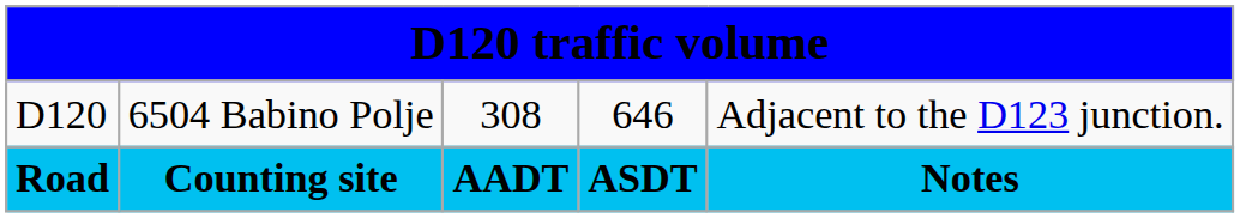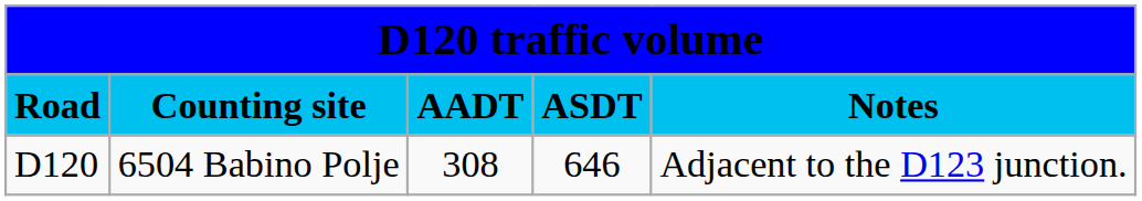rows swapped: Road <-> D120
